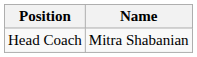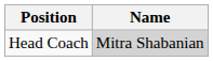Head Coach | Name: no background -> lightgrey background
